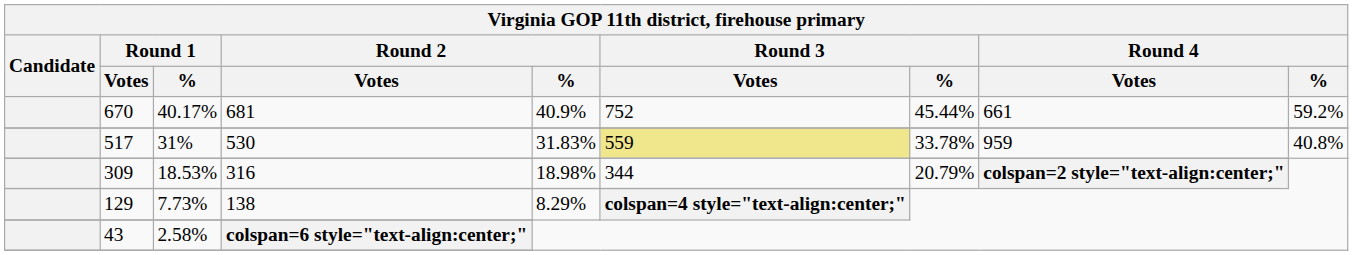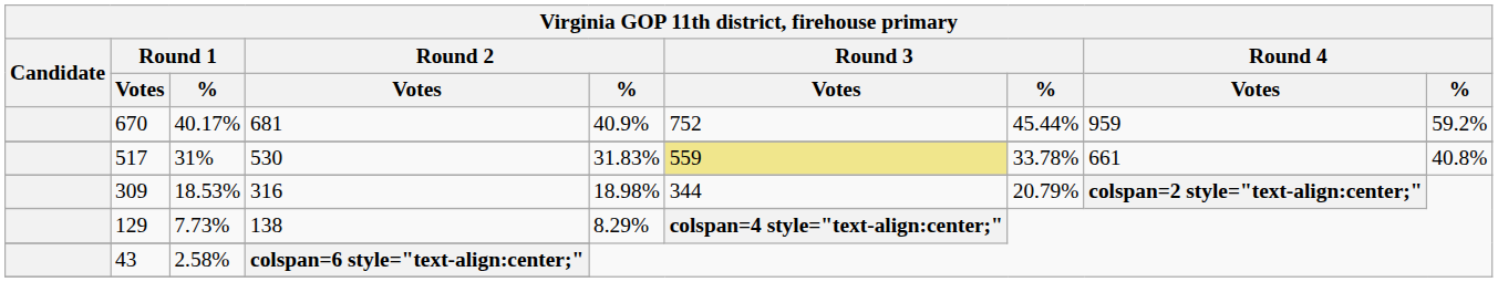670 | Round 4 / Votes: 661 -> 959
517 | Round 4 / Votes: 959 -> 661
